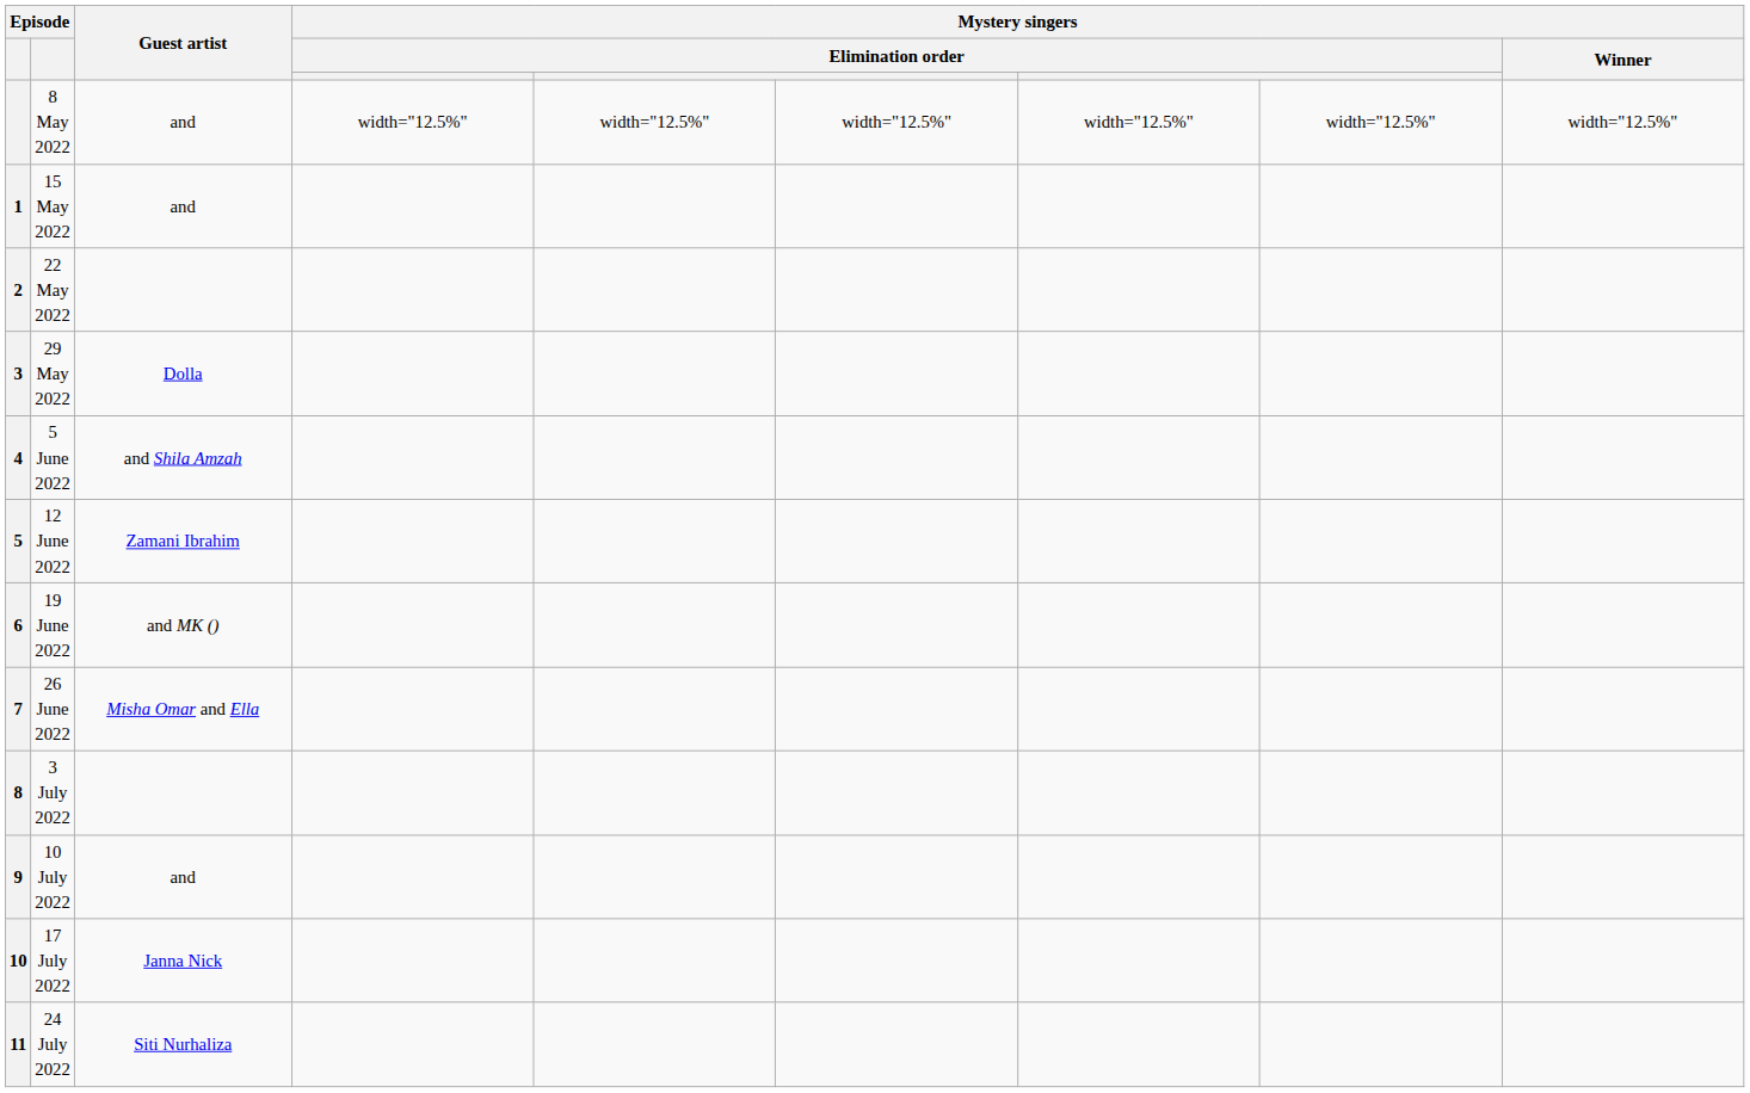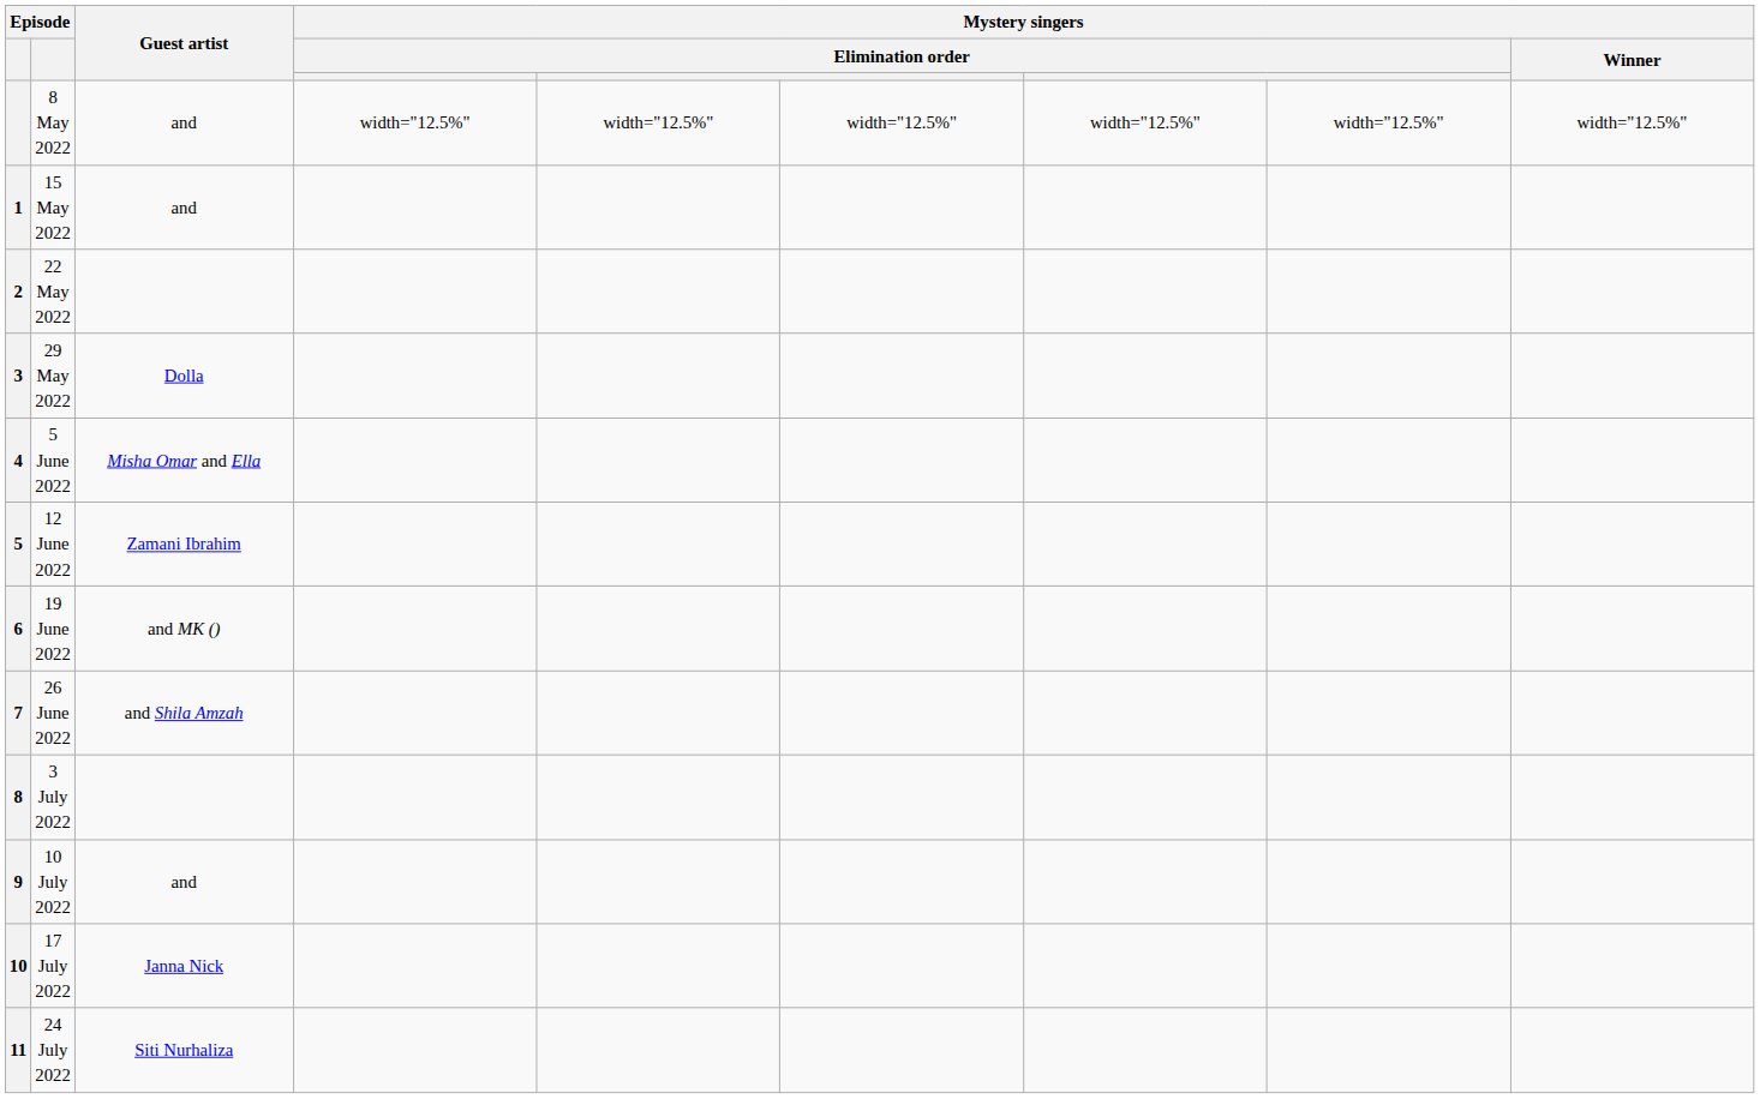5 June 2022 | Guest artist: and Shila Amzah -> Misha Omar and Ella
26 June 2022 | Guest artist: Misha Omar and Ella -> and Shila Amzah
